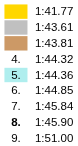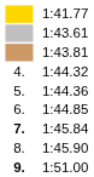1:44.36 | column 1: paleturquoise background -> no background
1:45.84 | column 1: normal -> bold
1:45.90 | column 1: bold -> normal
1:51.00 | column 1: normal -> bold
